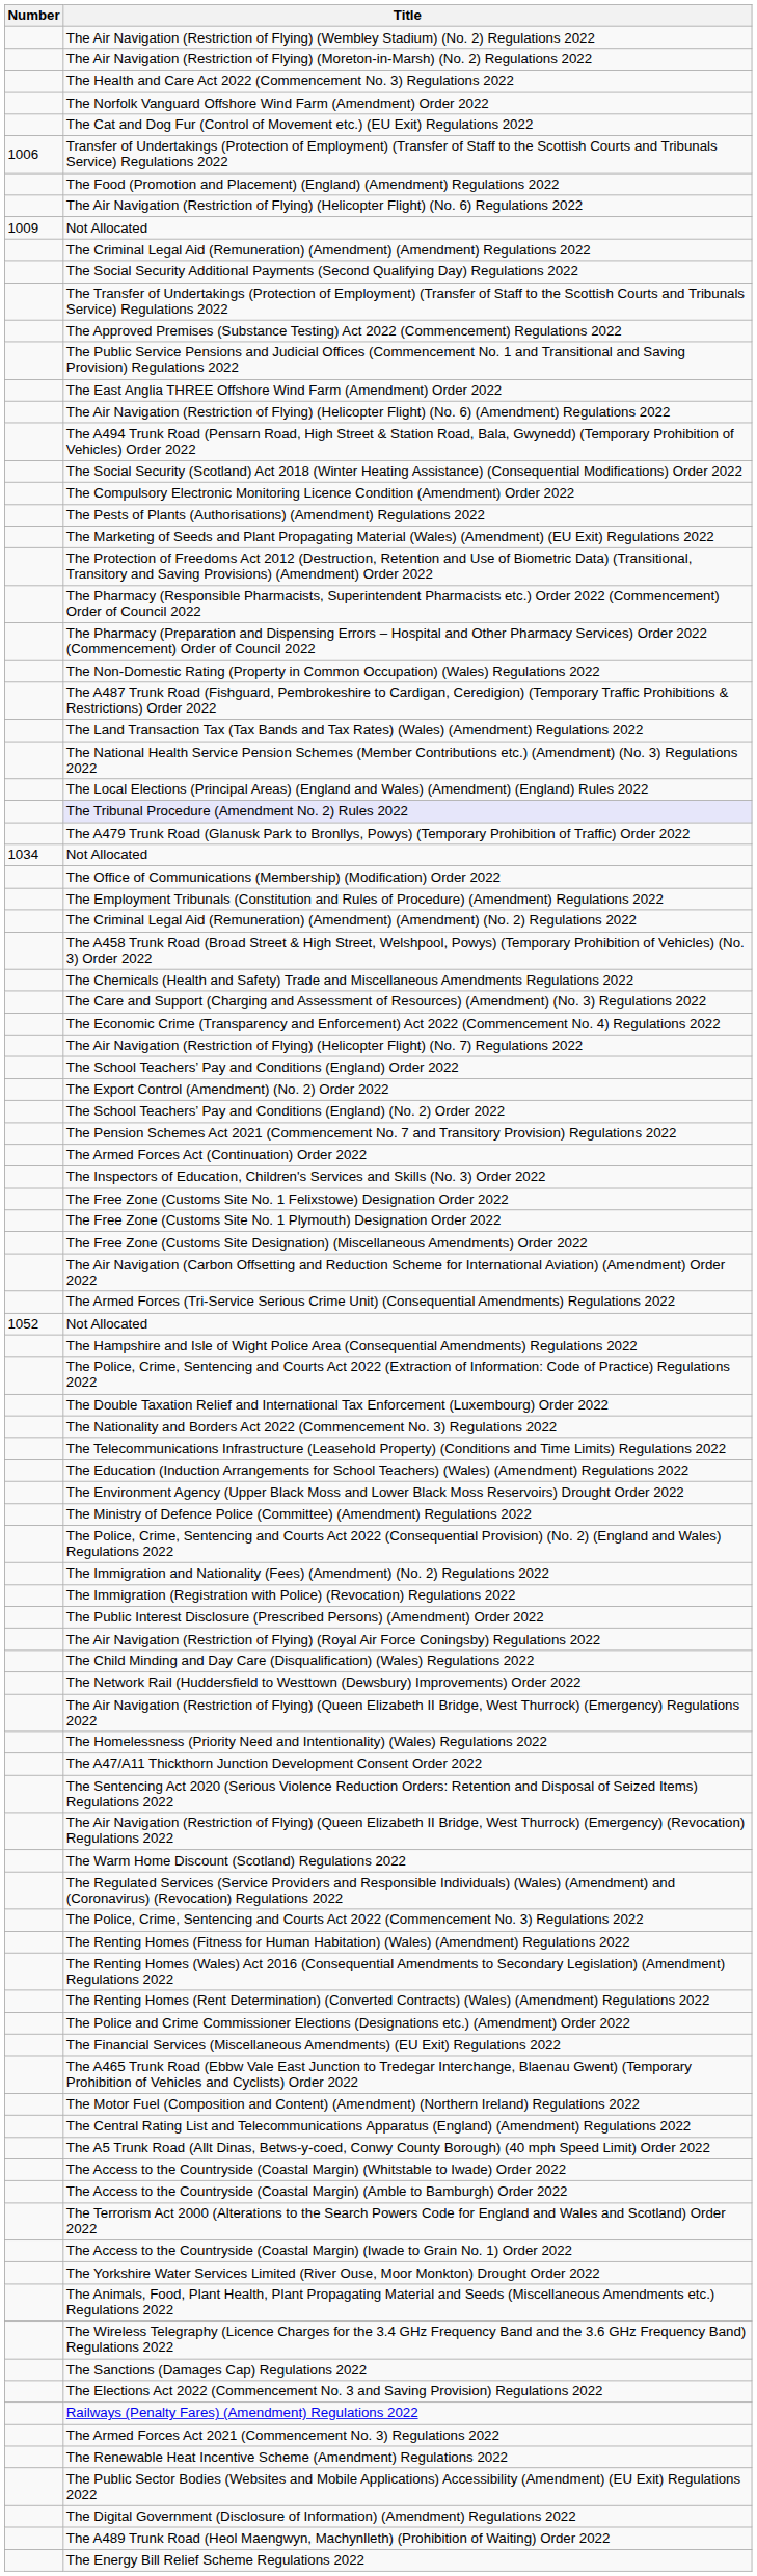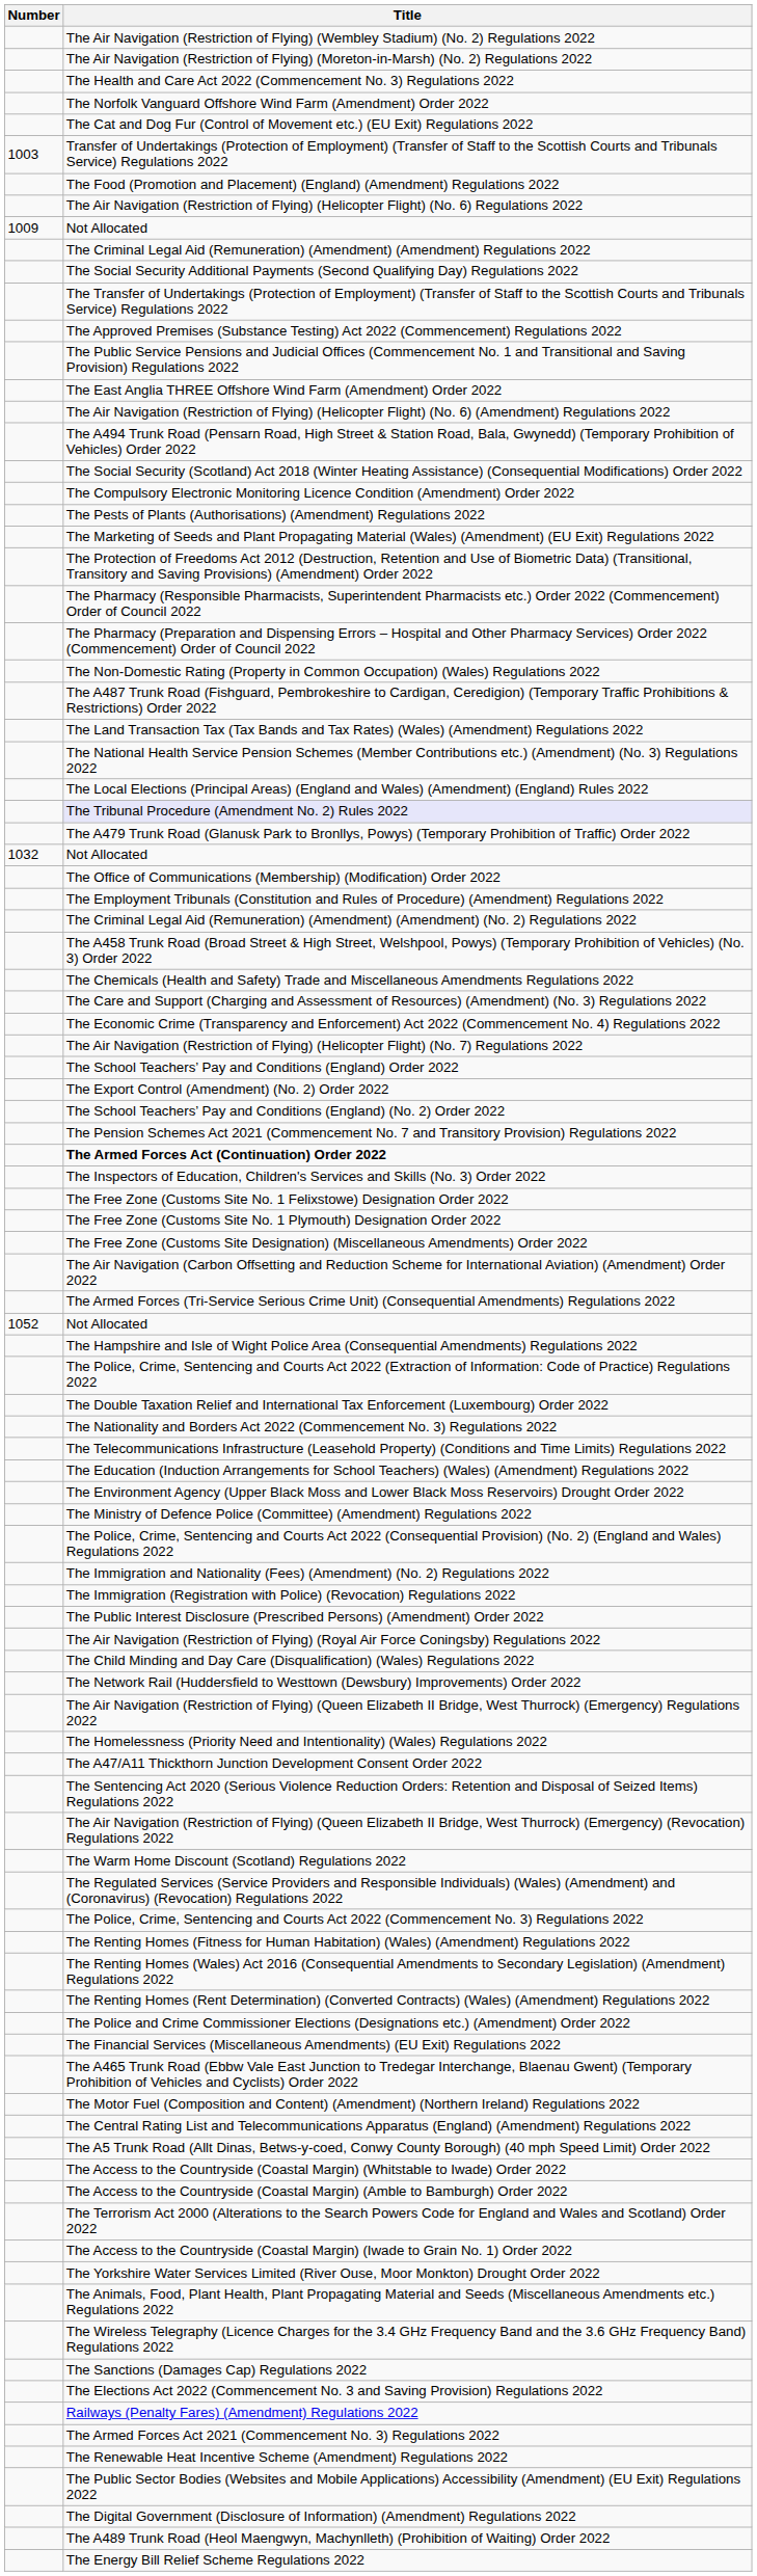row 7 | Number: 1006 -> 1003
row 33 | Number: 1034 -> 1032
row 46 | Title: normal -> bold
